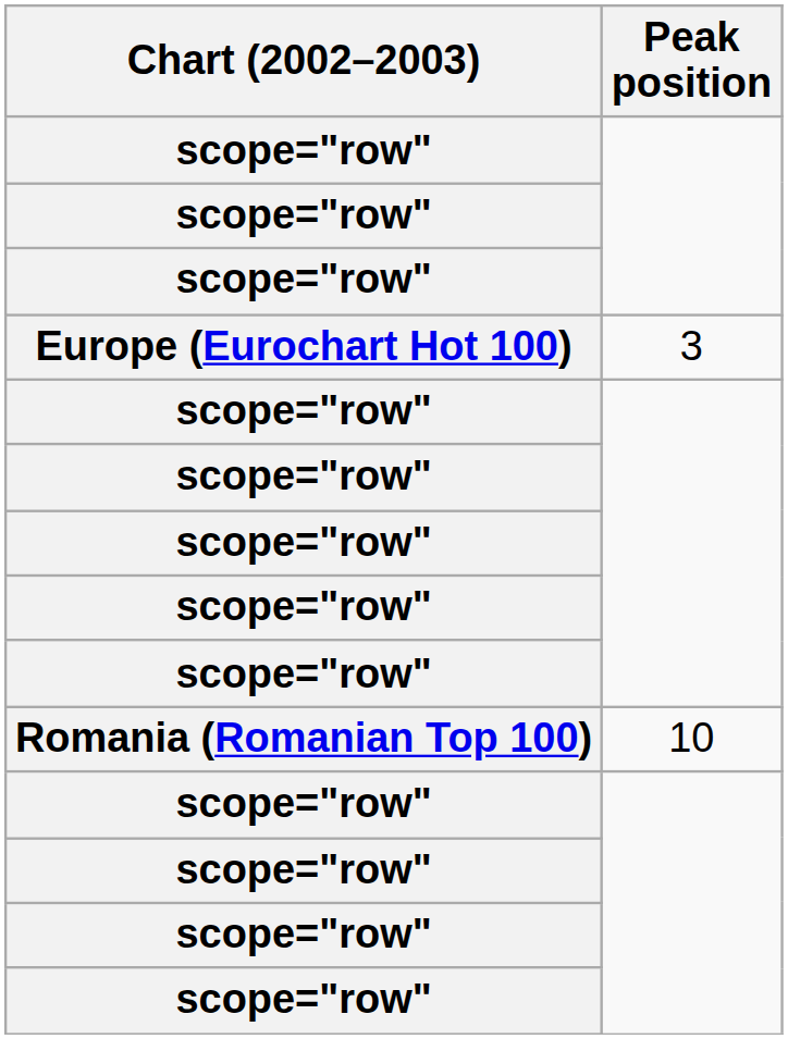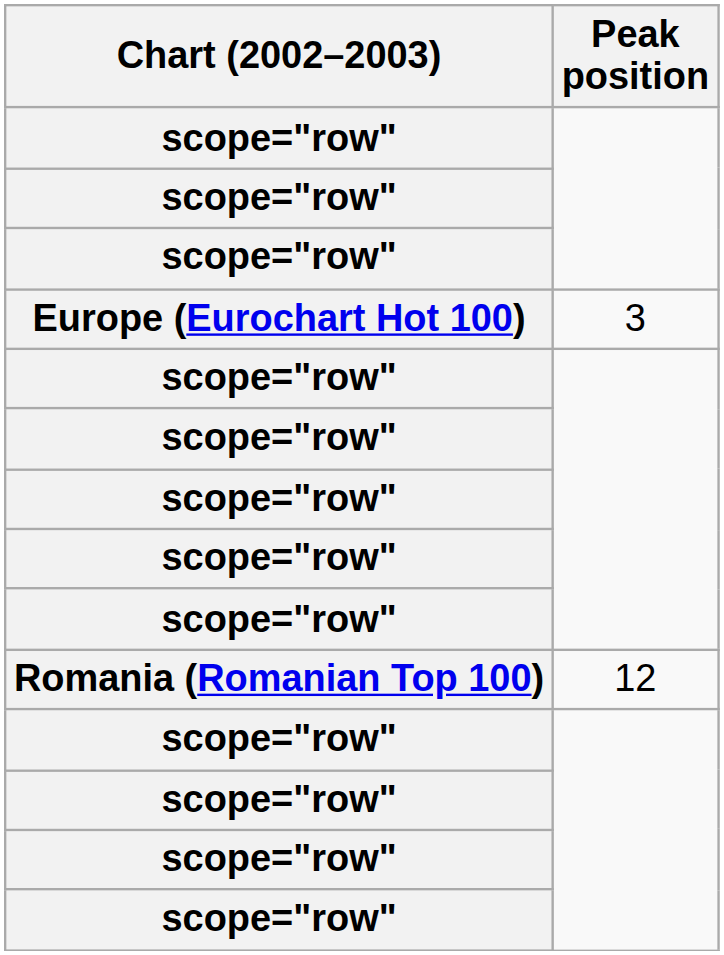Romania (Romanian Top 100) | Peak position: 10 -> 12
